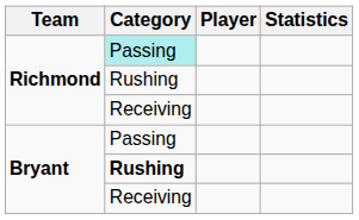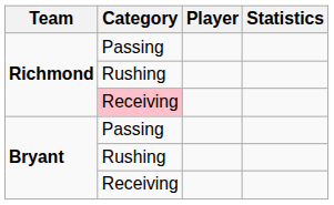Richmond / Passing | Category: paleturquoise background -> no background
Richmond / Receiving | Category: no background -> pink background
Bryant / Rushing | Category: bold -> normal
